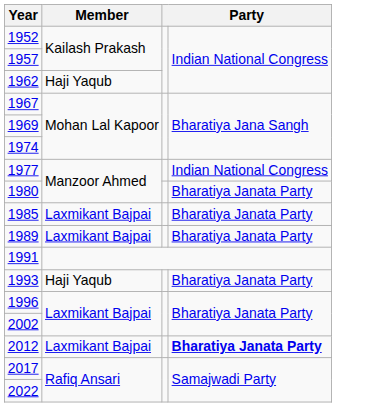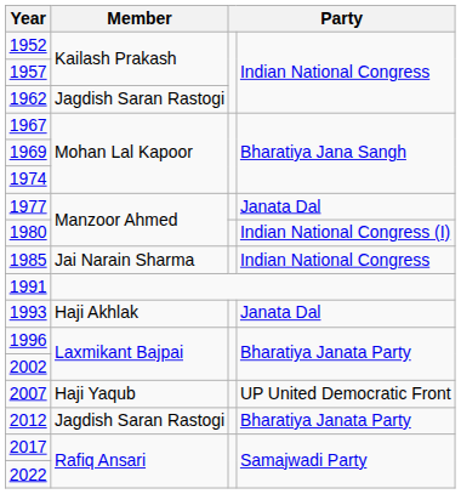1962 | Member: Haji Yaqub -> Jagdish Saran Rastogi
1977 | column 4: Indian National Congress -> Janata Dal
1980 | column 4: Bharatiya Janata Party -> Indian National Congress (I)
1985 | Member: Laxmikant Bajpai -> Jai Narain Sharma
1985 | column 4: Bharatiya Janata Party -> Indian National Congress
- row: 1989 | Laxmikant Bajpai | Bharatiya Janata Party
1993 | Member: Haji Yaqub -> Haji Akhlak
1993 | column 4: Bharatiya Janata Party -> Janata Dal
+ row: 2007 | Haji Yaqub | UP United Democratic Front
2012 | Member: Laxmikant Bajpai -> Jagdish Saran Rastogi
2012 | column 4: bold -> normal
